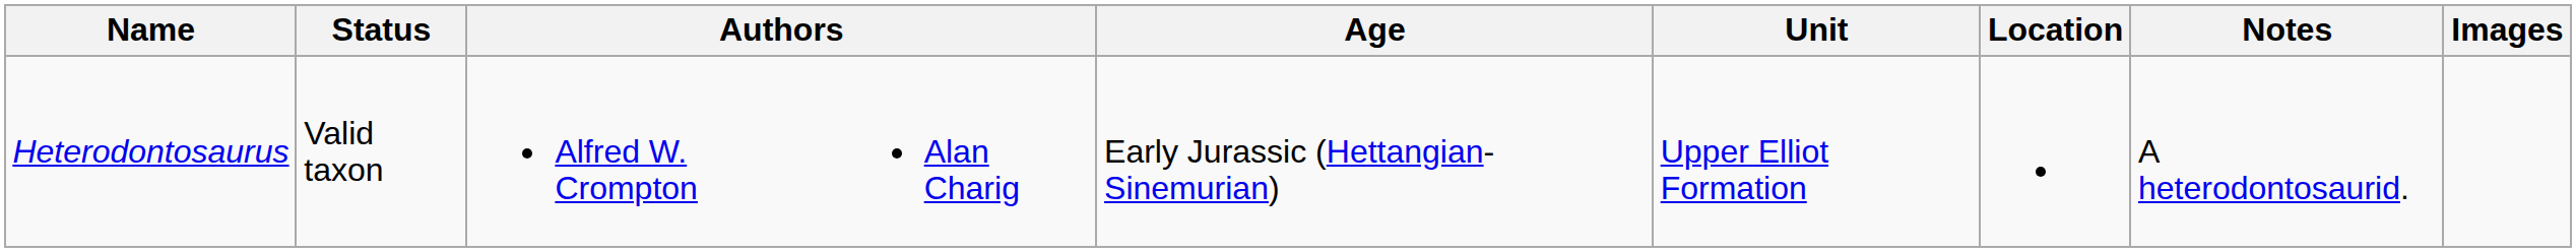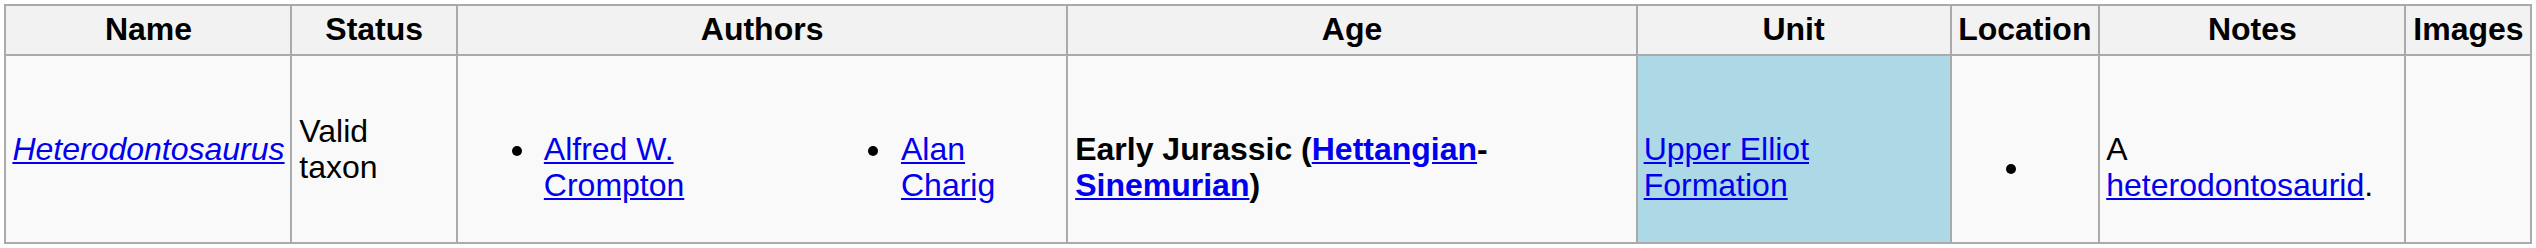Heterodontosaurus | Age: normal -> bold
Heterodontosaurus | Unit: no background -> lightblue background
